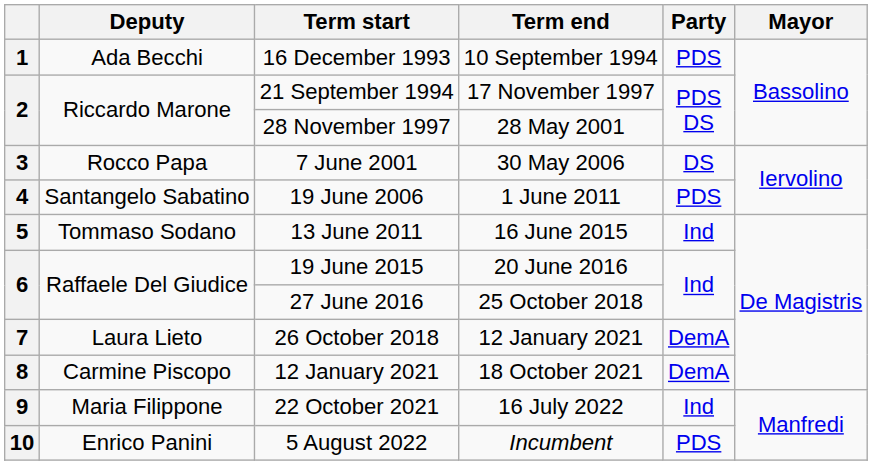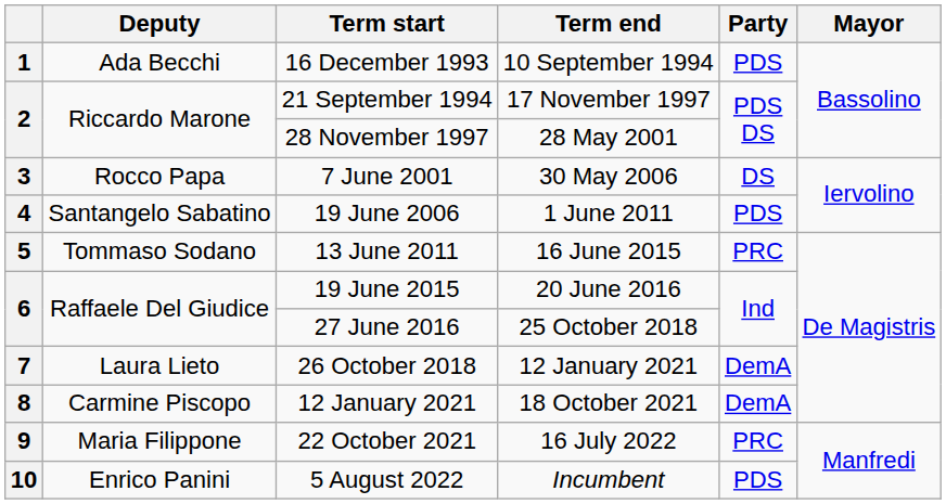13 June 2011 | Party: Ind -> PRC
22 October 2021 | Party: Ind -> PRC
